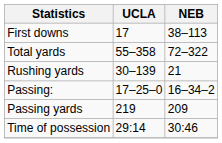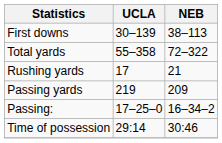First downs | UCLA: 17 -> 30–139
Rushing yards | UCLA: 30–139 -> 17
rows swapped: Passing yards <-> Passing:
